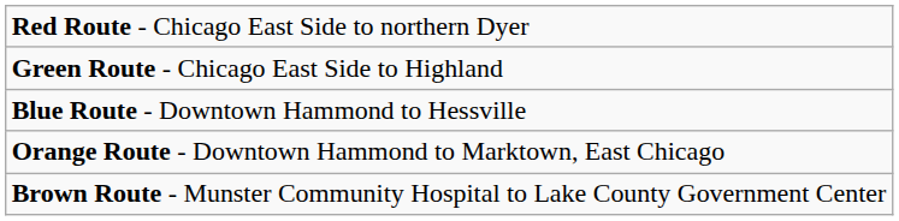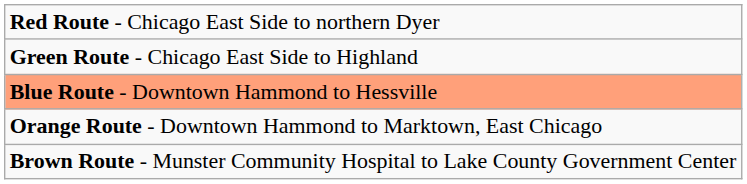row 3 | column 1: no background -> lightsalmon background
